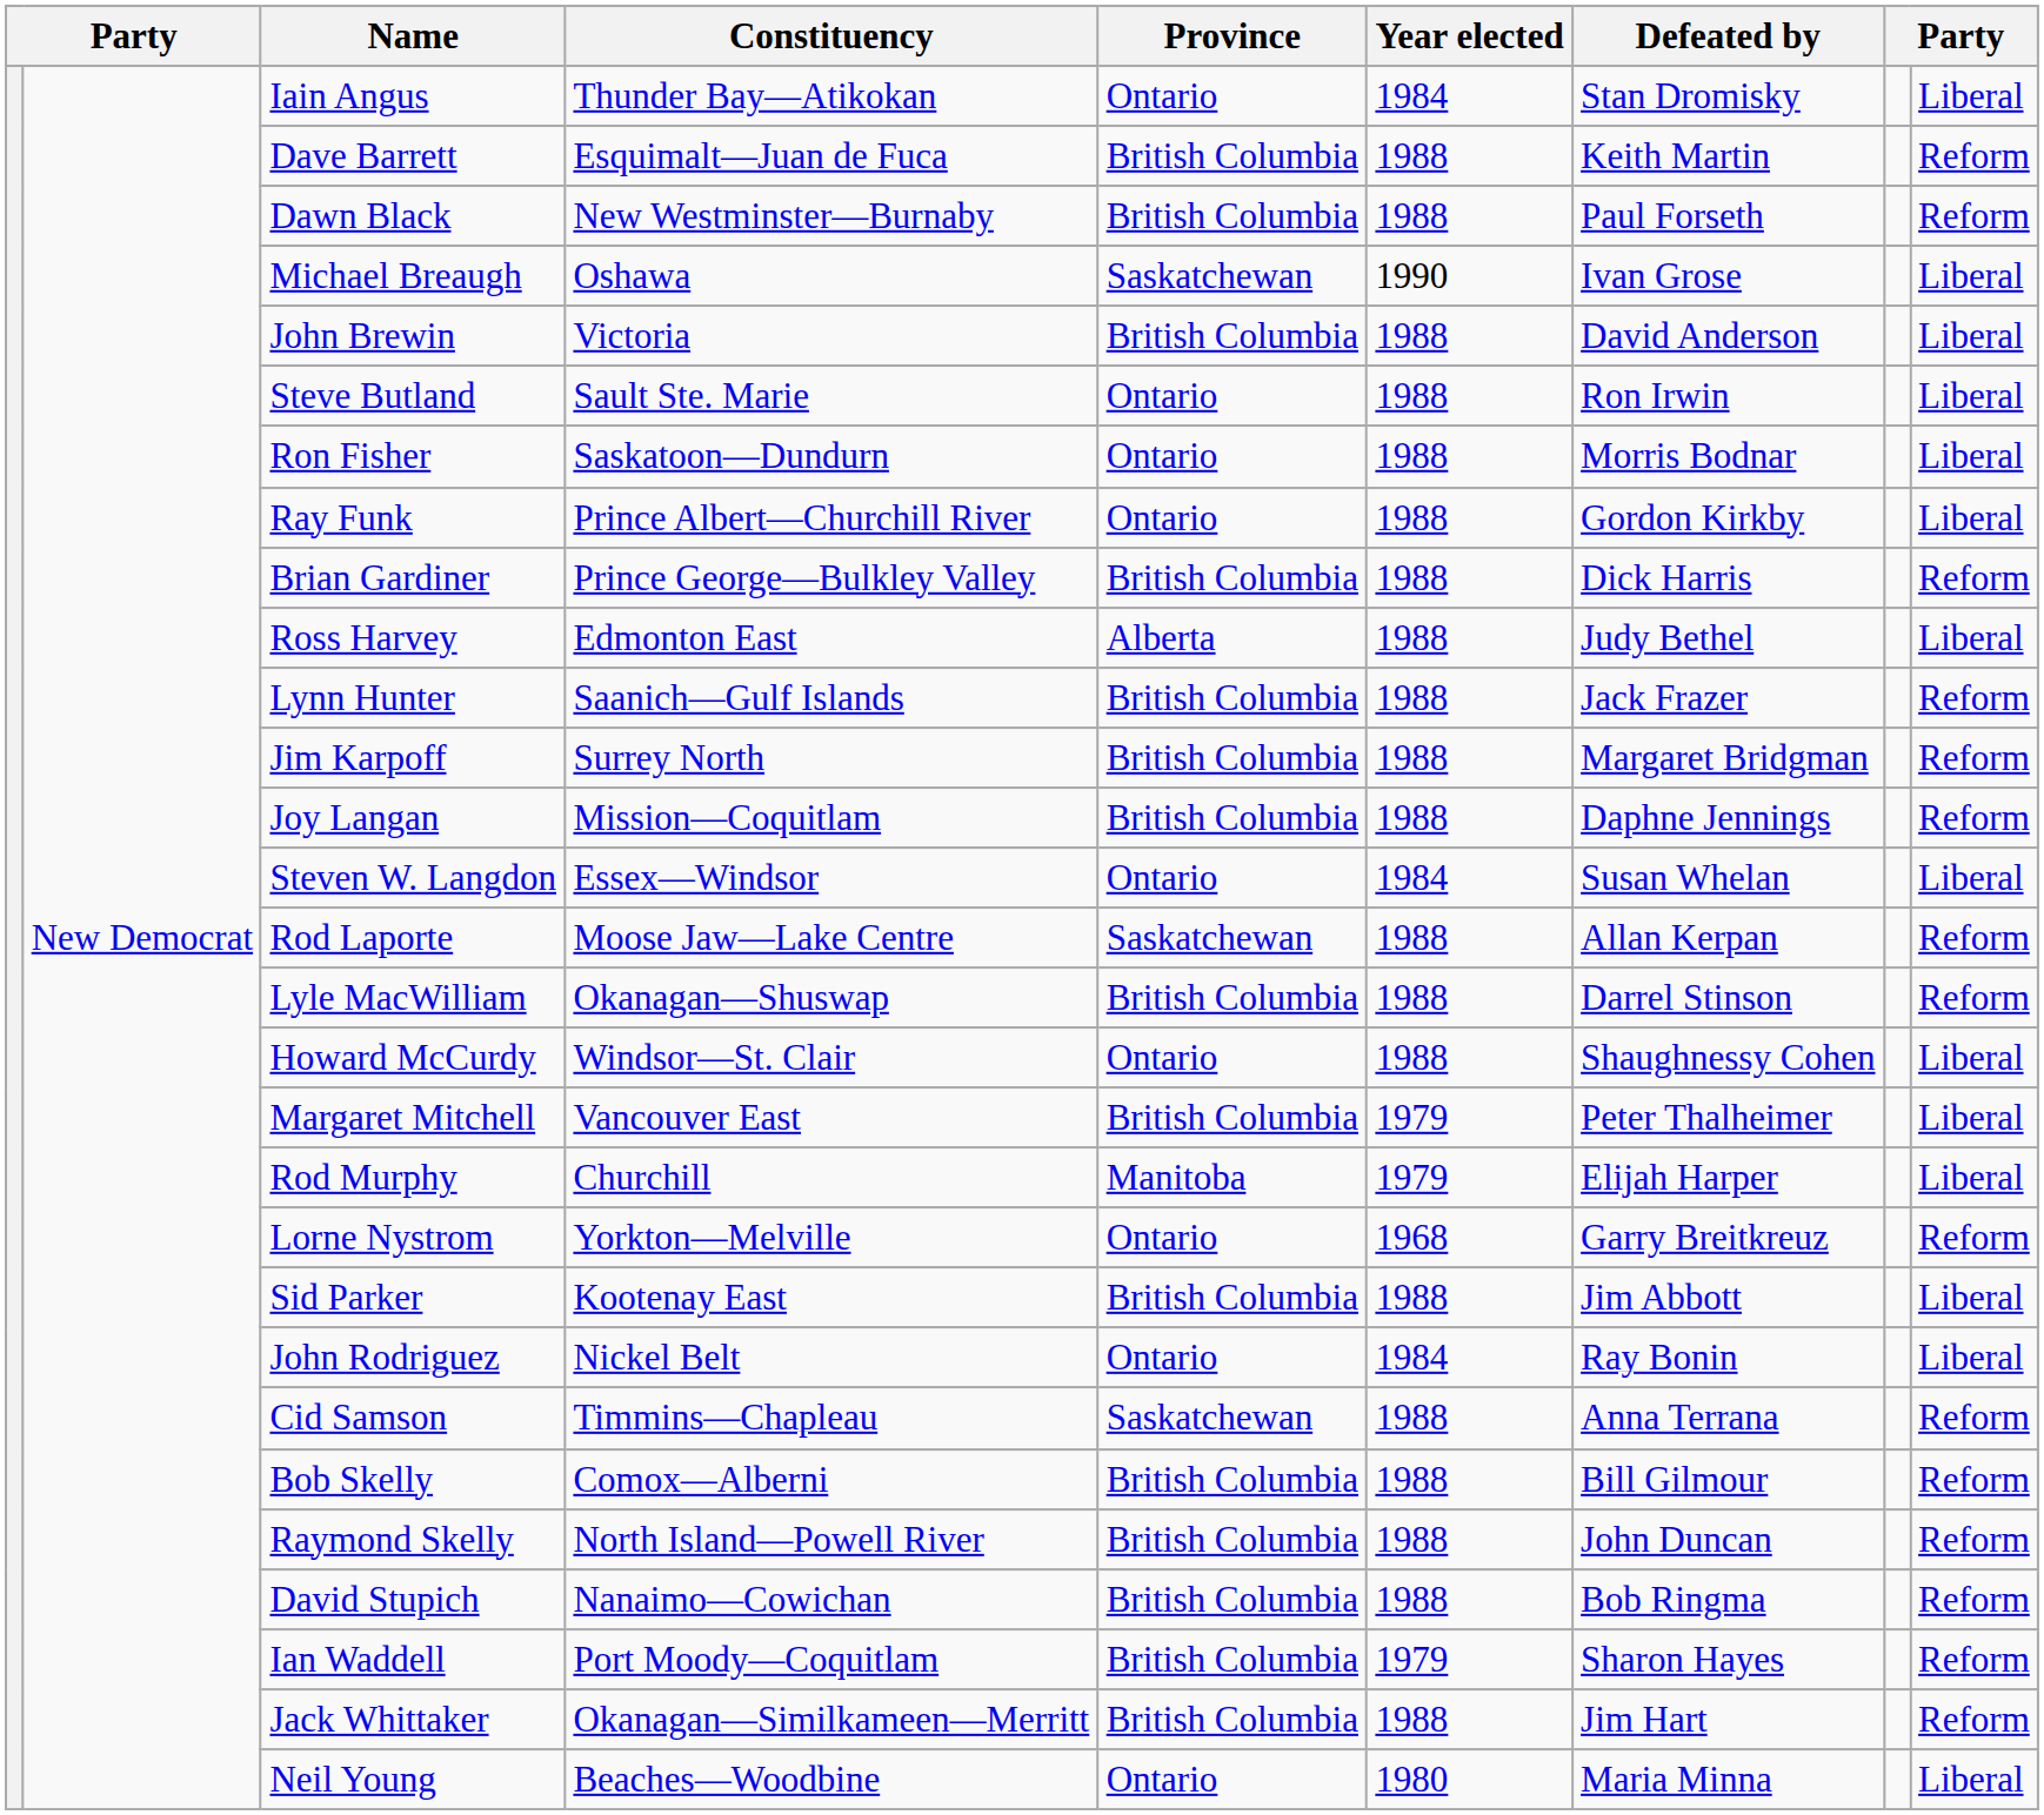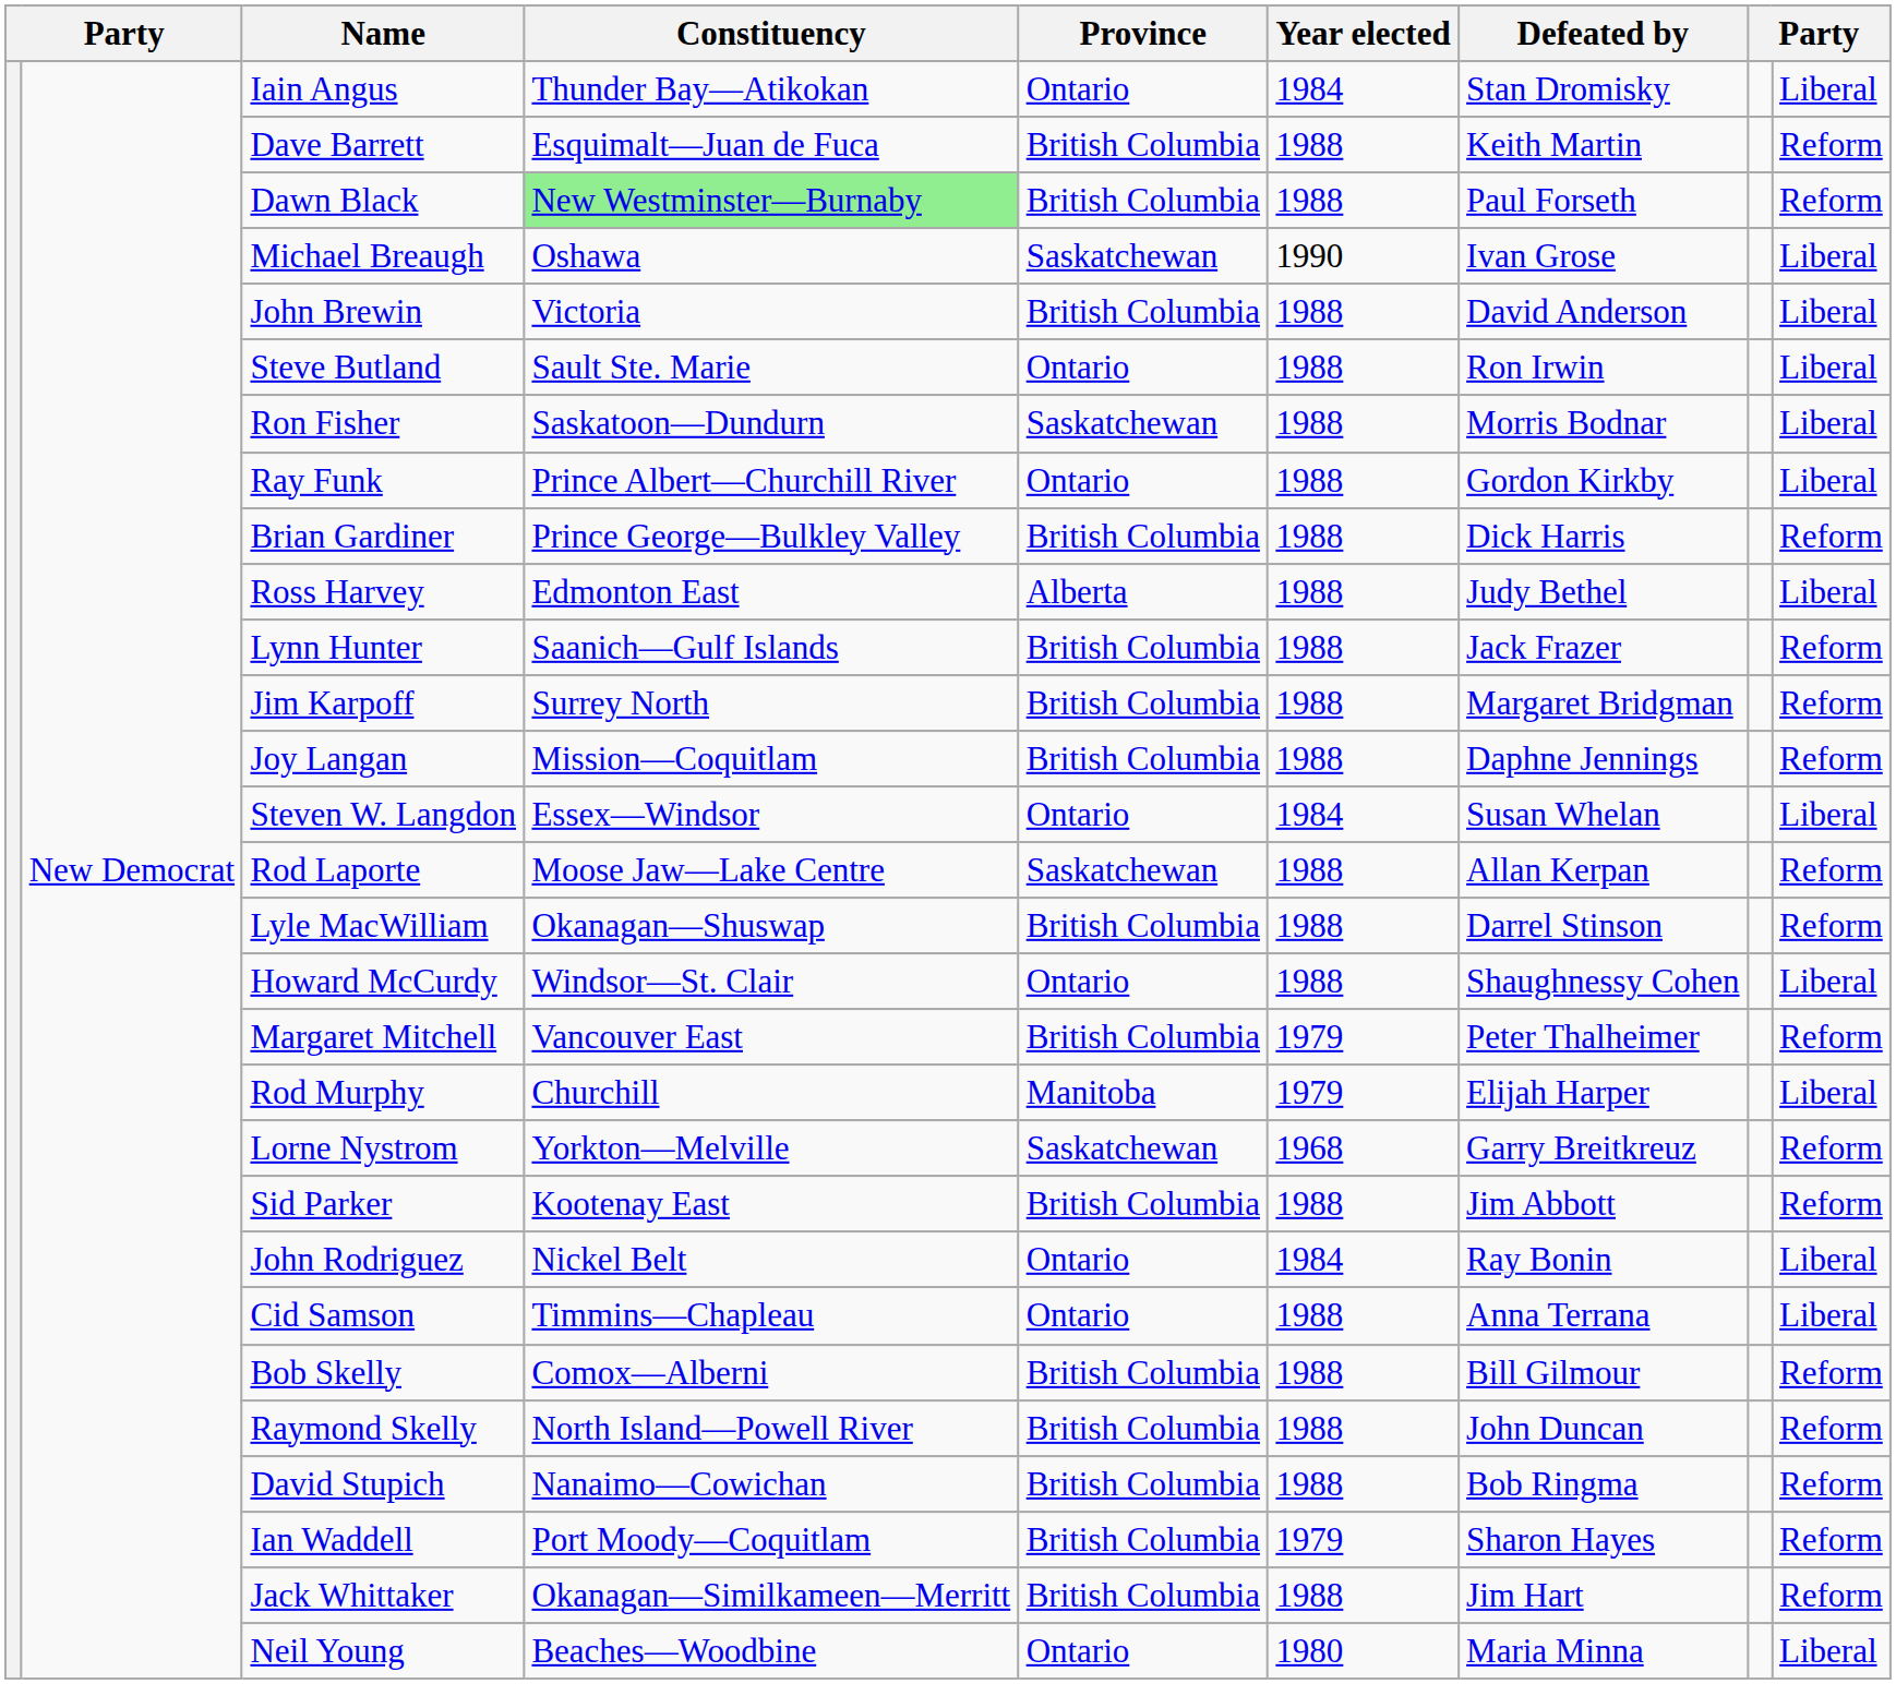Dawn Black | Constituency: no background -> lightgreen background
Ron Fisher | Province: Ontario -> Saskatchewan
Margaret Mitchell | column 9: Liberal -> Reform
Lorne Nystrom | Province: Ontario -> Saskatchewan
Sid Parker | column 9: Liberal -> Reform
Cid Samson | Province: Saskatchewan -> Ontario
Cid Samson | column 9: Reform -> Liberal
